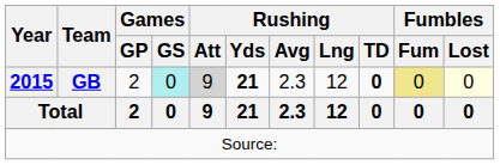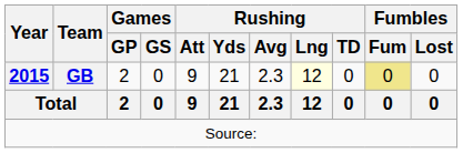2015 | Games / GS: paleturquoise background -> no background
2015 | Rushing / Att: lightgrey background -> no background
2015 | Rushing / Yds: bold -> normal
2015 | Rushing / Lng: no background -> lightyellow background
2015 | Rushing / TD: bold -> normal
2015 | Fumbles / Lost: lightyellow background -> no background
